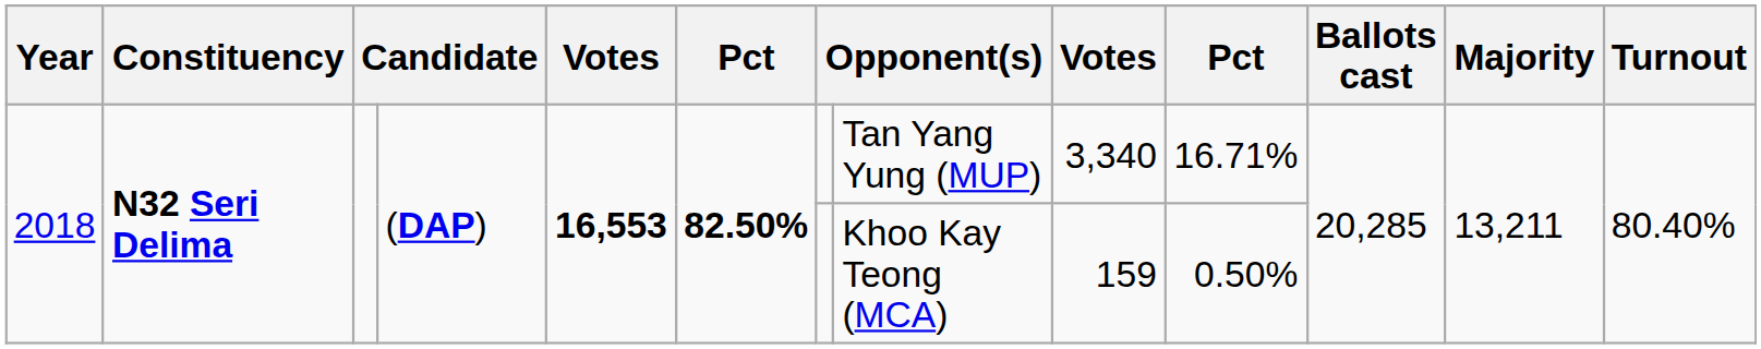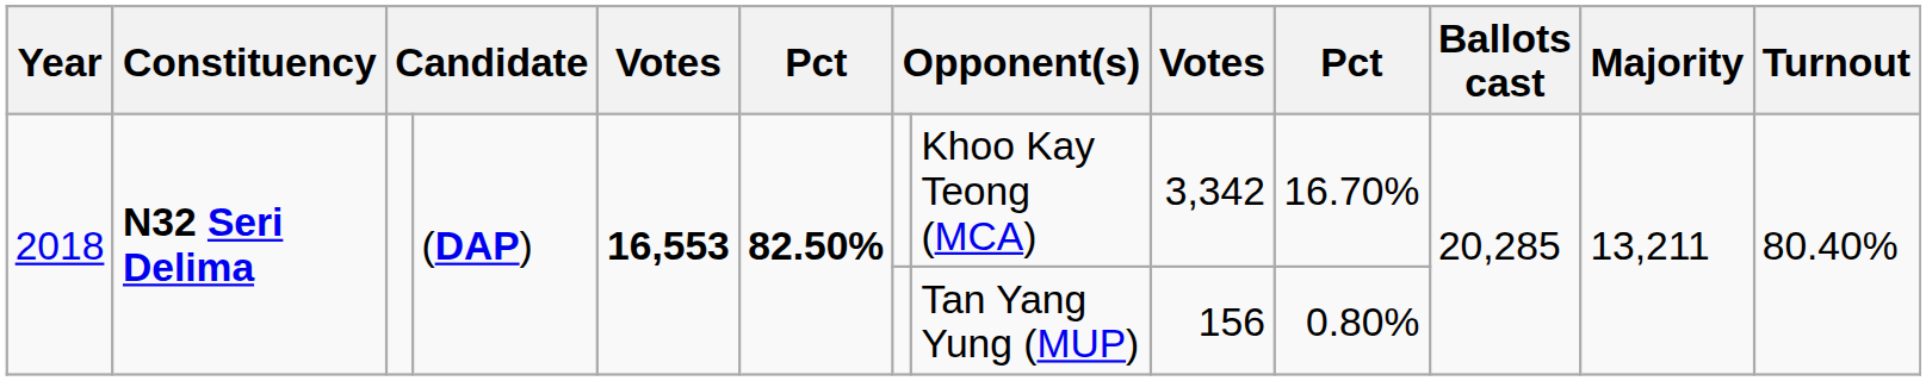row 2 | column 8: Tan Yang Yung (MUP) -> Khoo Kay Teong (MCA)
row 2 | column 9: 3,340 -> 3,342
row 2 | column 10: 16.71% -> 16.70%
row 3 | column 8: Khoo Kay Teong (MCA) -> Tan Yang Yung (MUP)
row 3 | column 9: 159 -> 156
row 3 | column 10: 0.50% -> 0.80%
